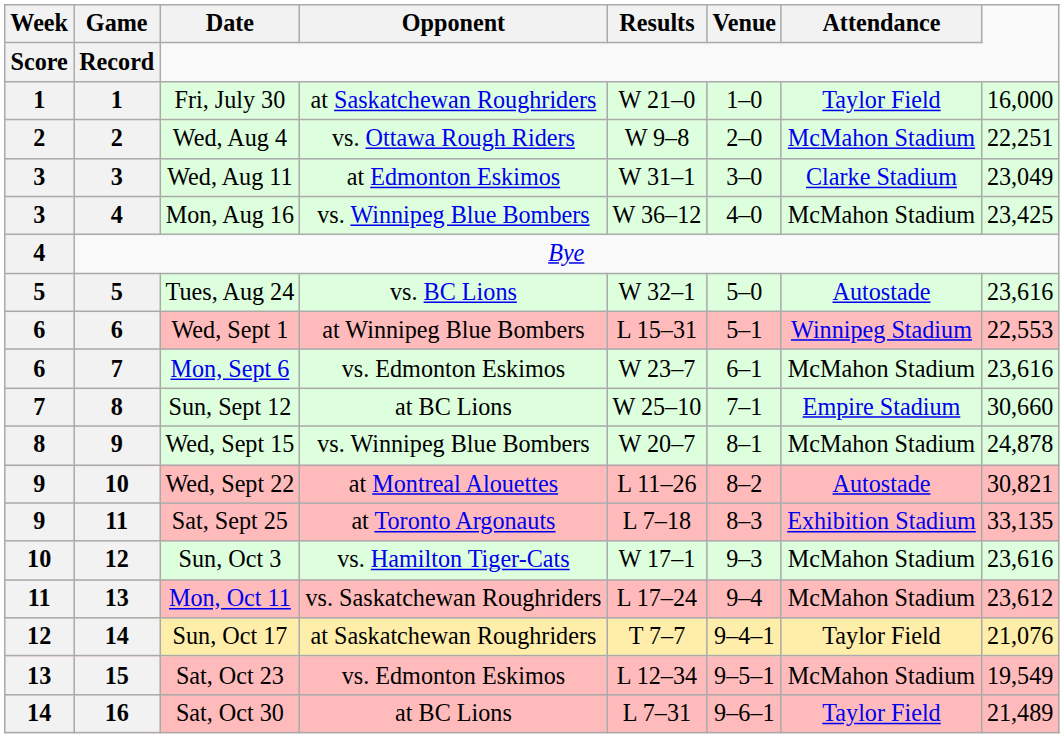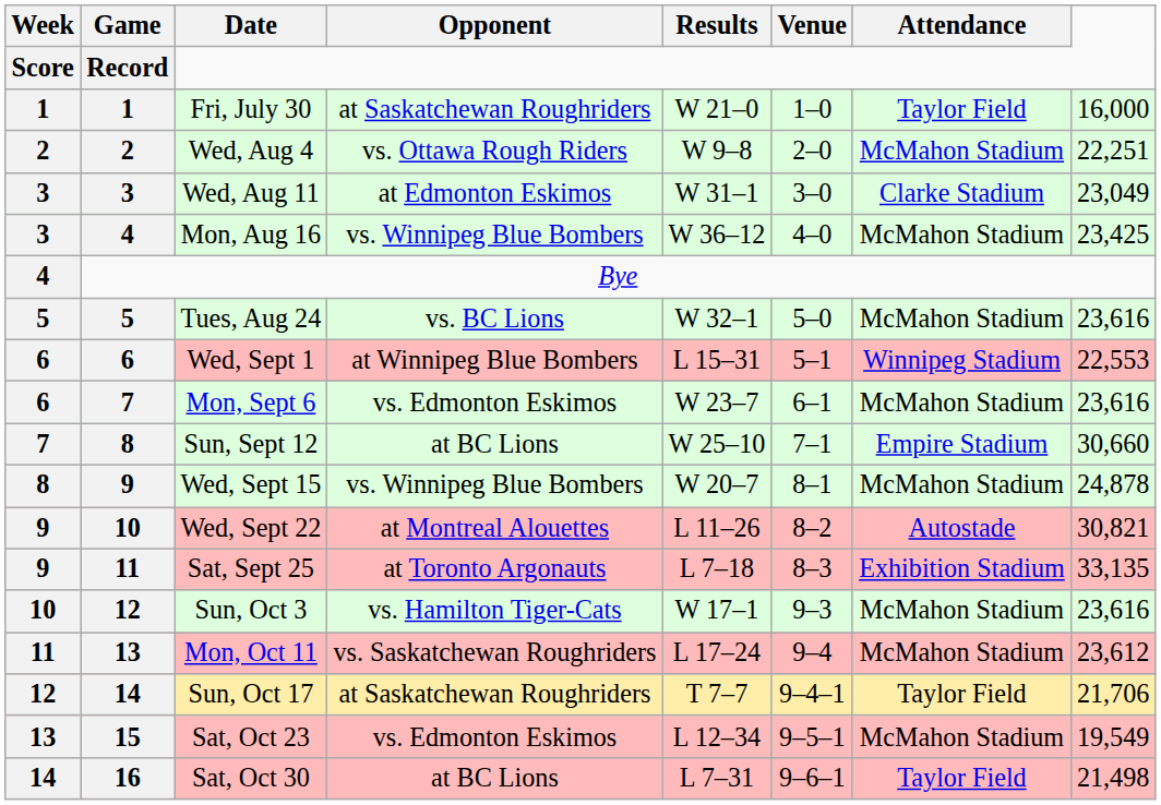Tues, Aug 24 | Attendance: Autostade -> McMahon Stadium
Sun, Oct 17 | column 8: 21,076 -> 21,706
Sat, Oct 30 | column 8: 21,489 -> 21,498
